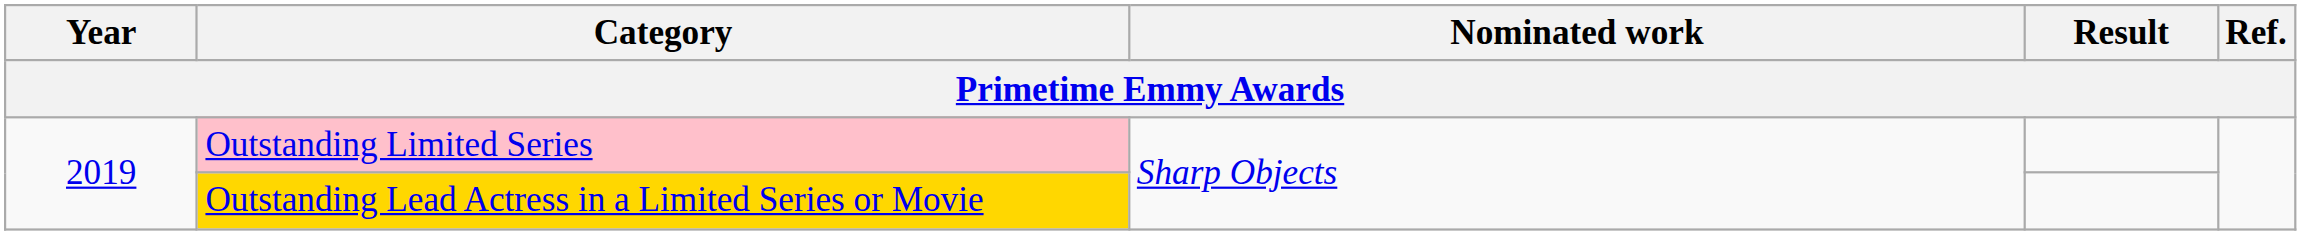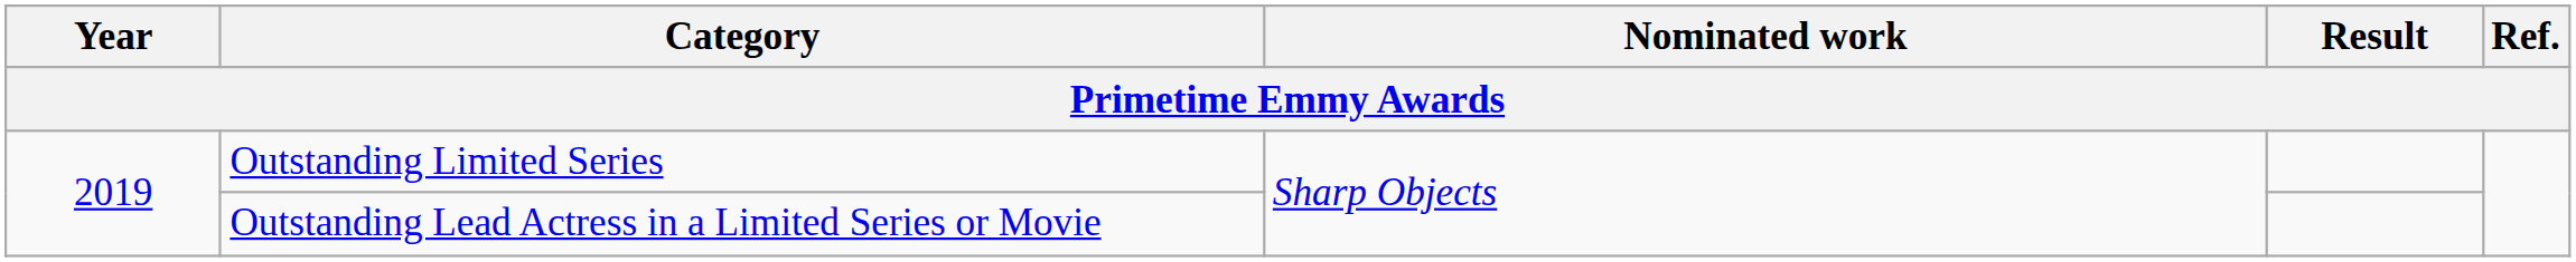Outstanding Limited Series | Category: pink background -> no background
Outstanding Lead Actress in a Limited Series or Movie | Category: gold background -> no background
